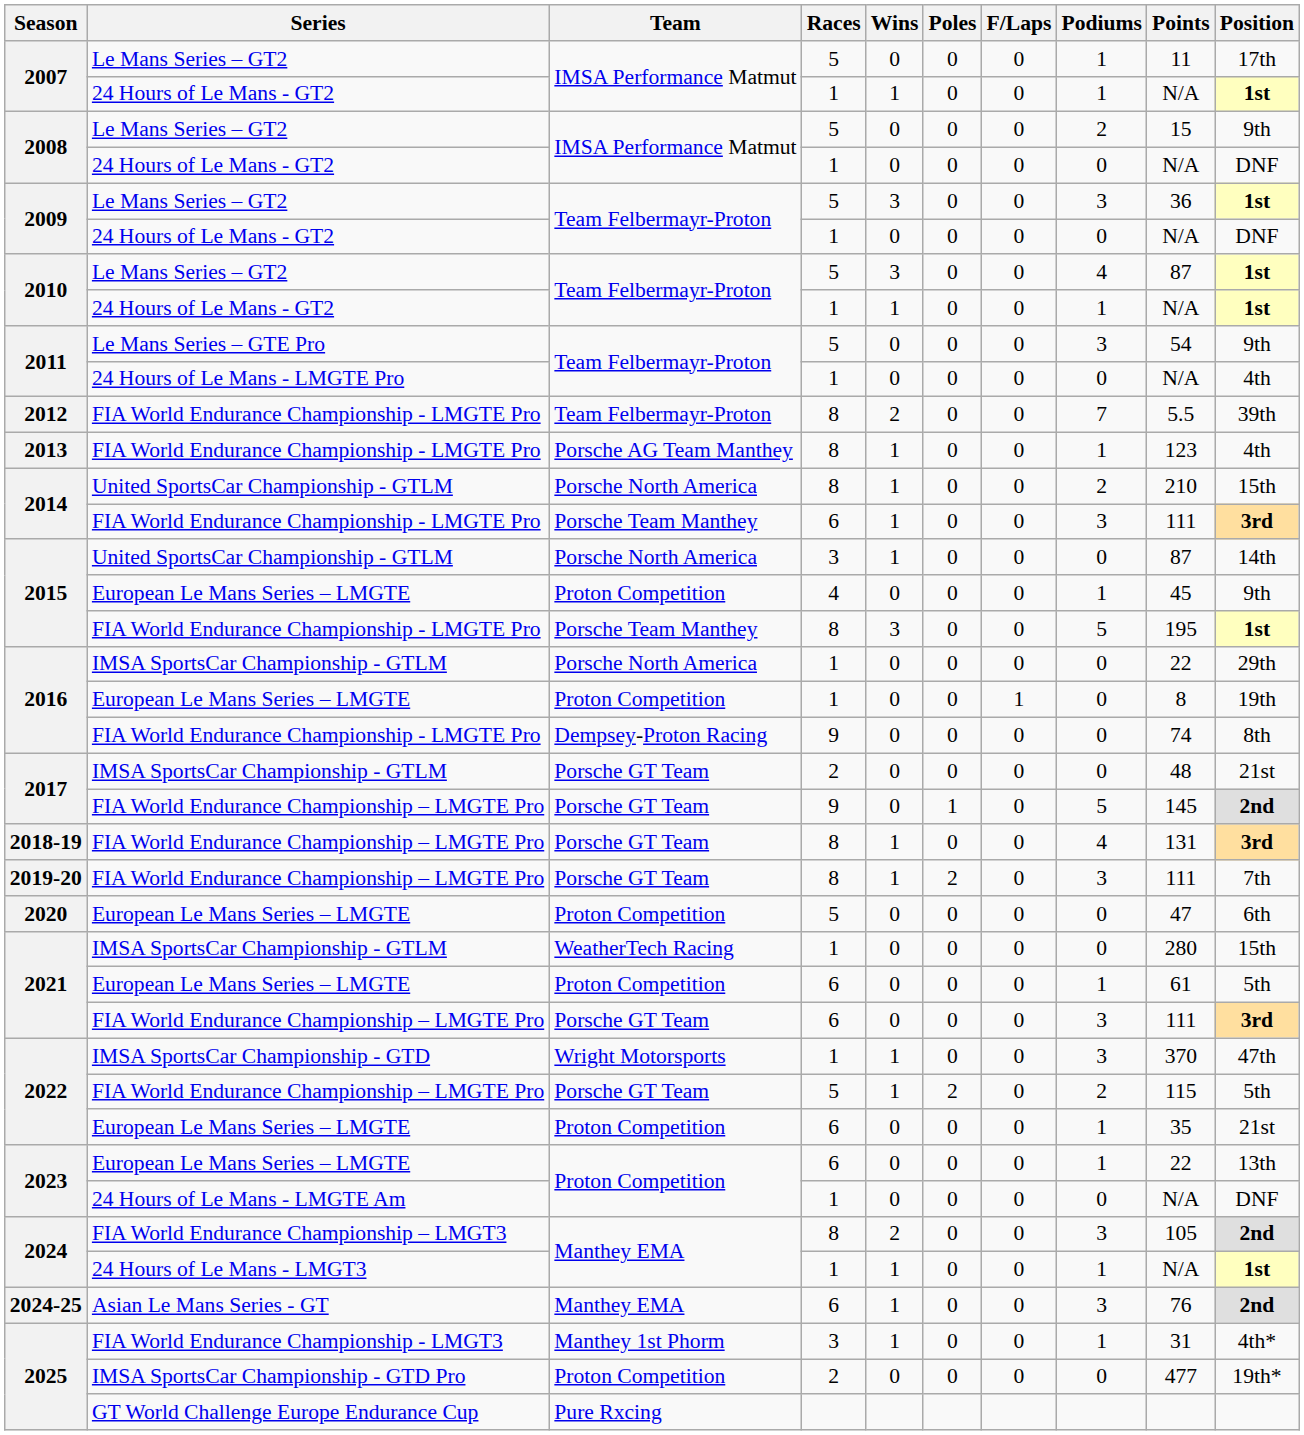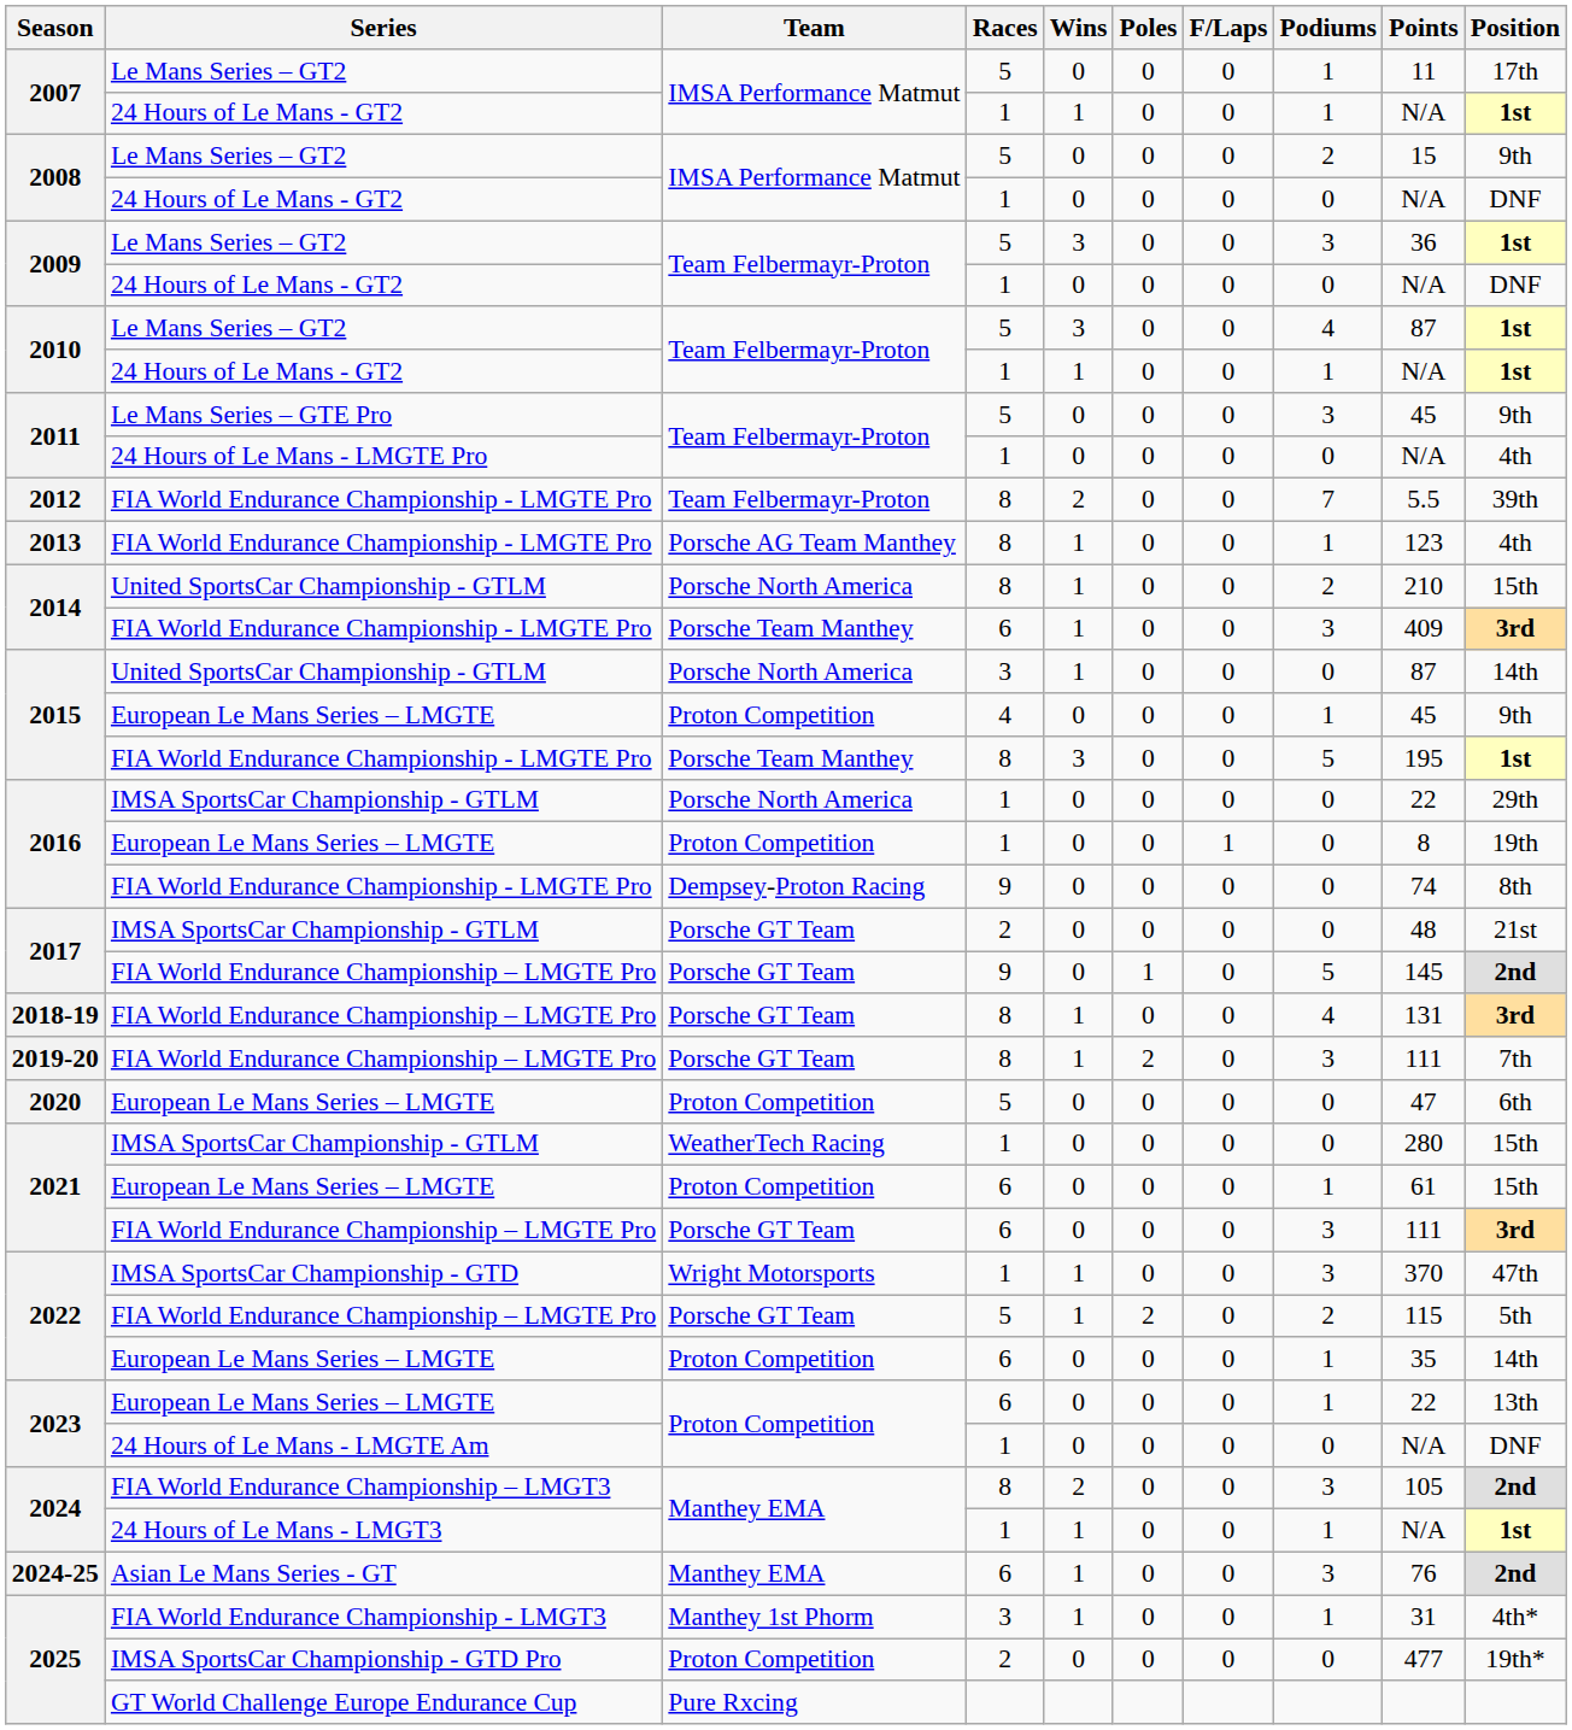2011 / Le Mans Series – GTE Pro | Points: 54 -> 45
2014 / FIA World Endurance Championship - LMGTE Pro | Points: 111 -> 409
2021 / European Le Mans Series – LMGTE | Position: 5th -> 15th
2022 / European Le Mans Series – LMGTE | Position: 21st -> 14th
